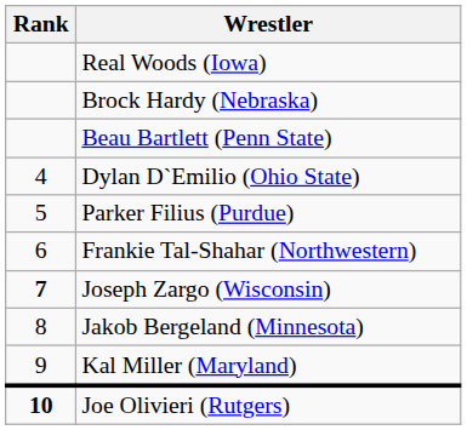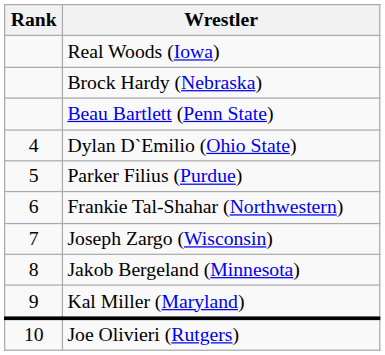Joseph Zargo (Wisconsin) | Rank: bold -> normal
Joe Olivieri (Rutgers) | Rank: bold -> normal
